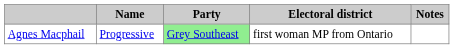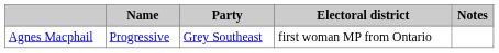Agnes Macphail | Party: lightgreen background -> no background
